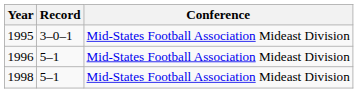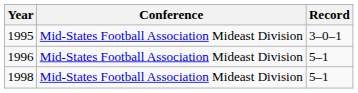columns swapped: Conference <-> Record
